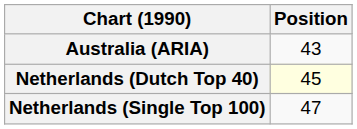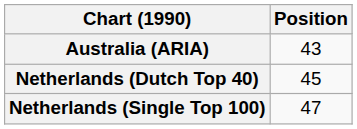Netherlands (Dutch Top 40) | Position: lightyellow background -> no background
